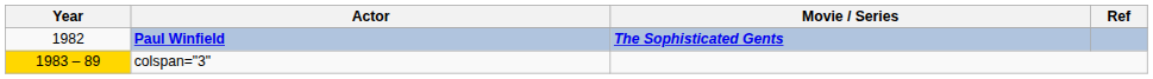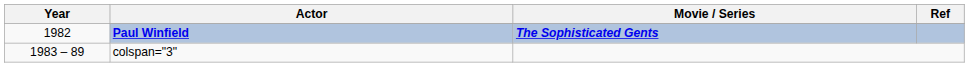colspan="3" | Year: gold background -> no background
